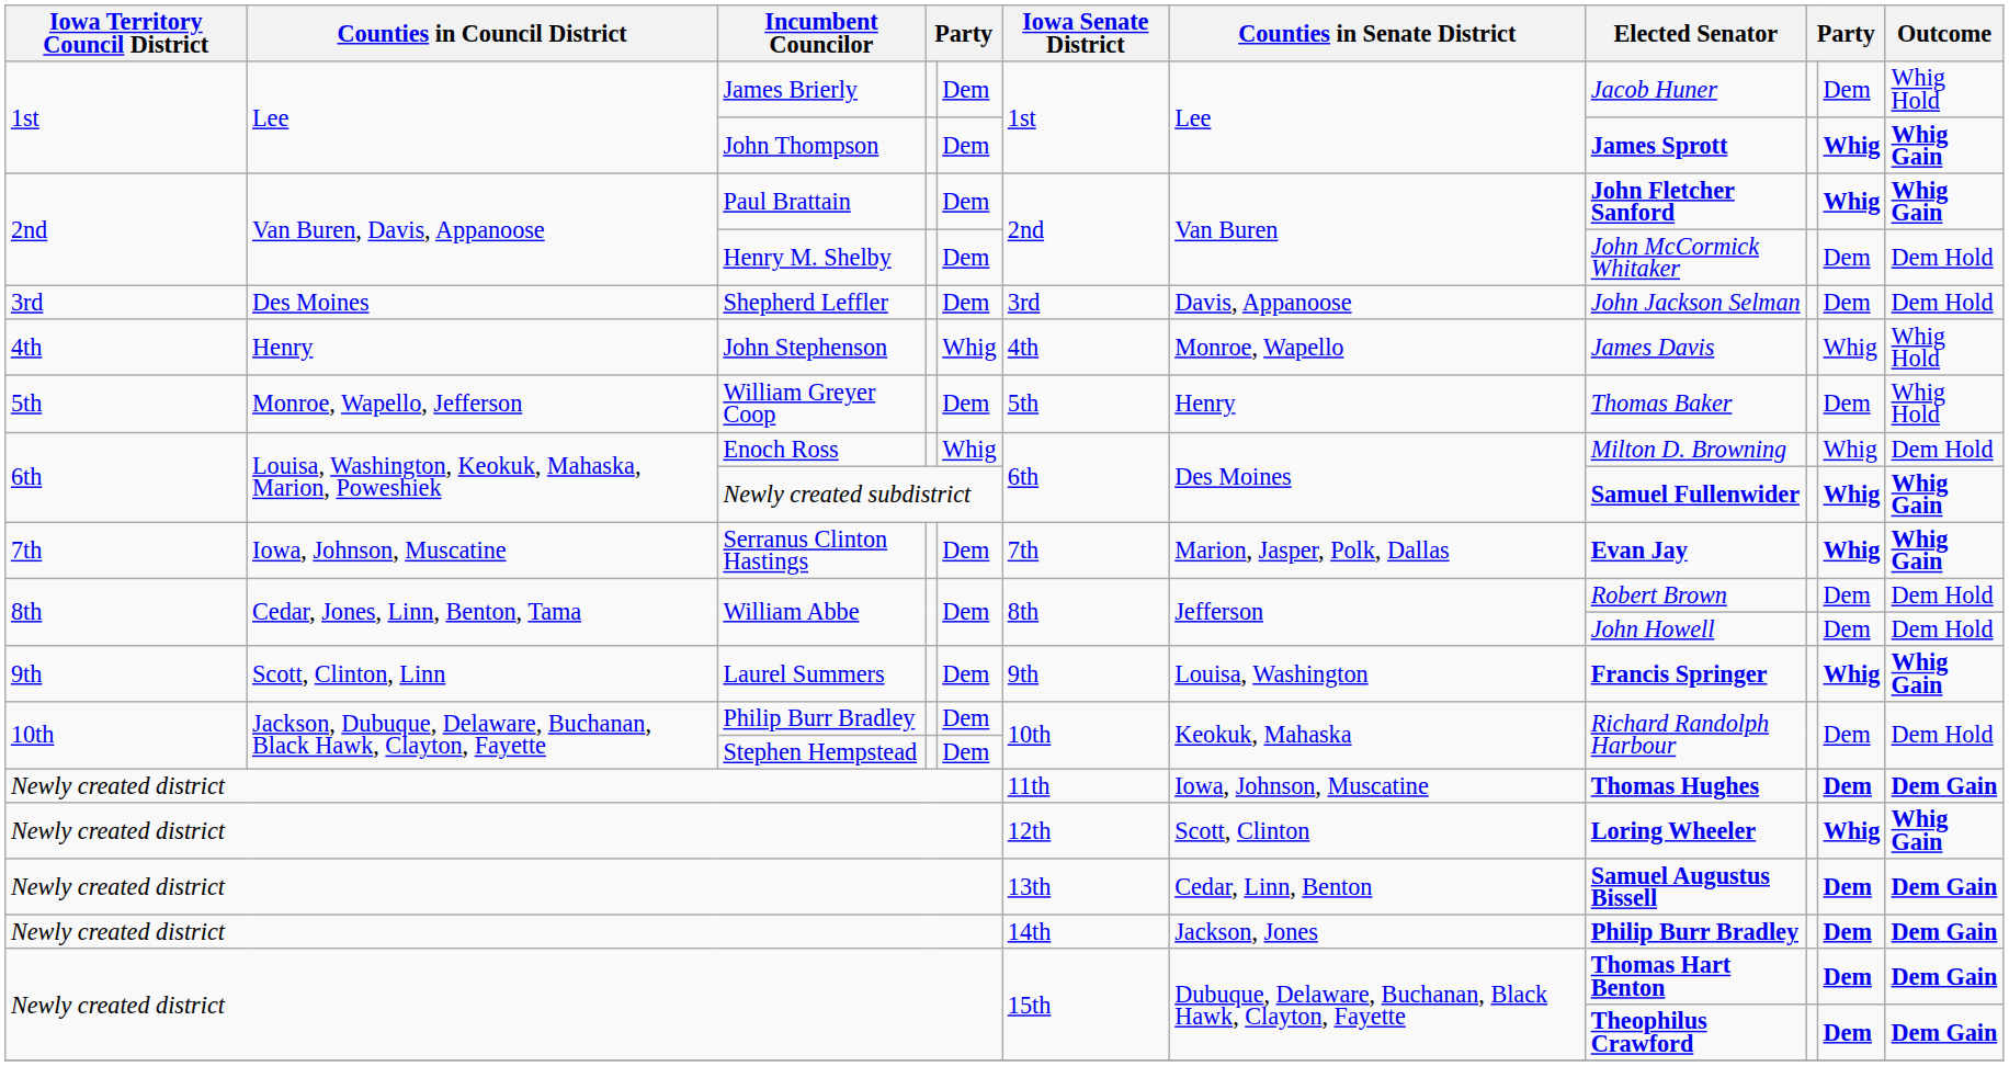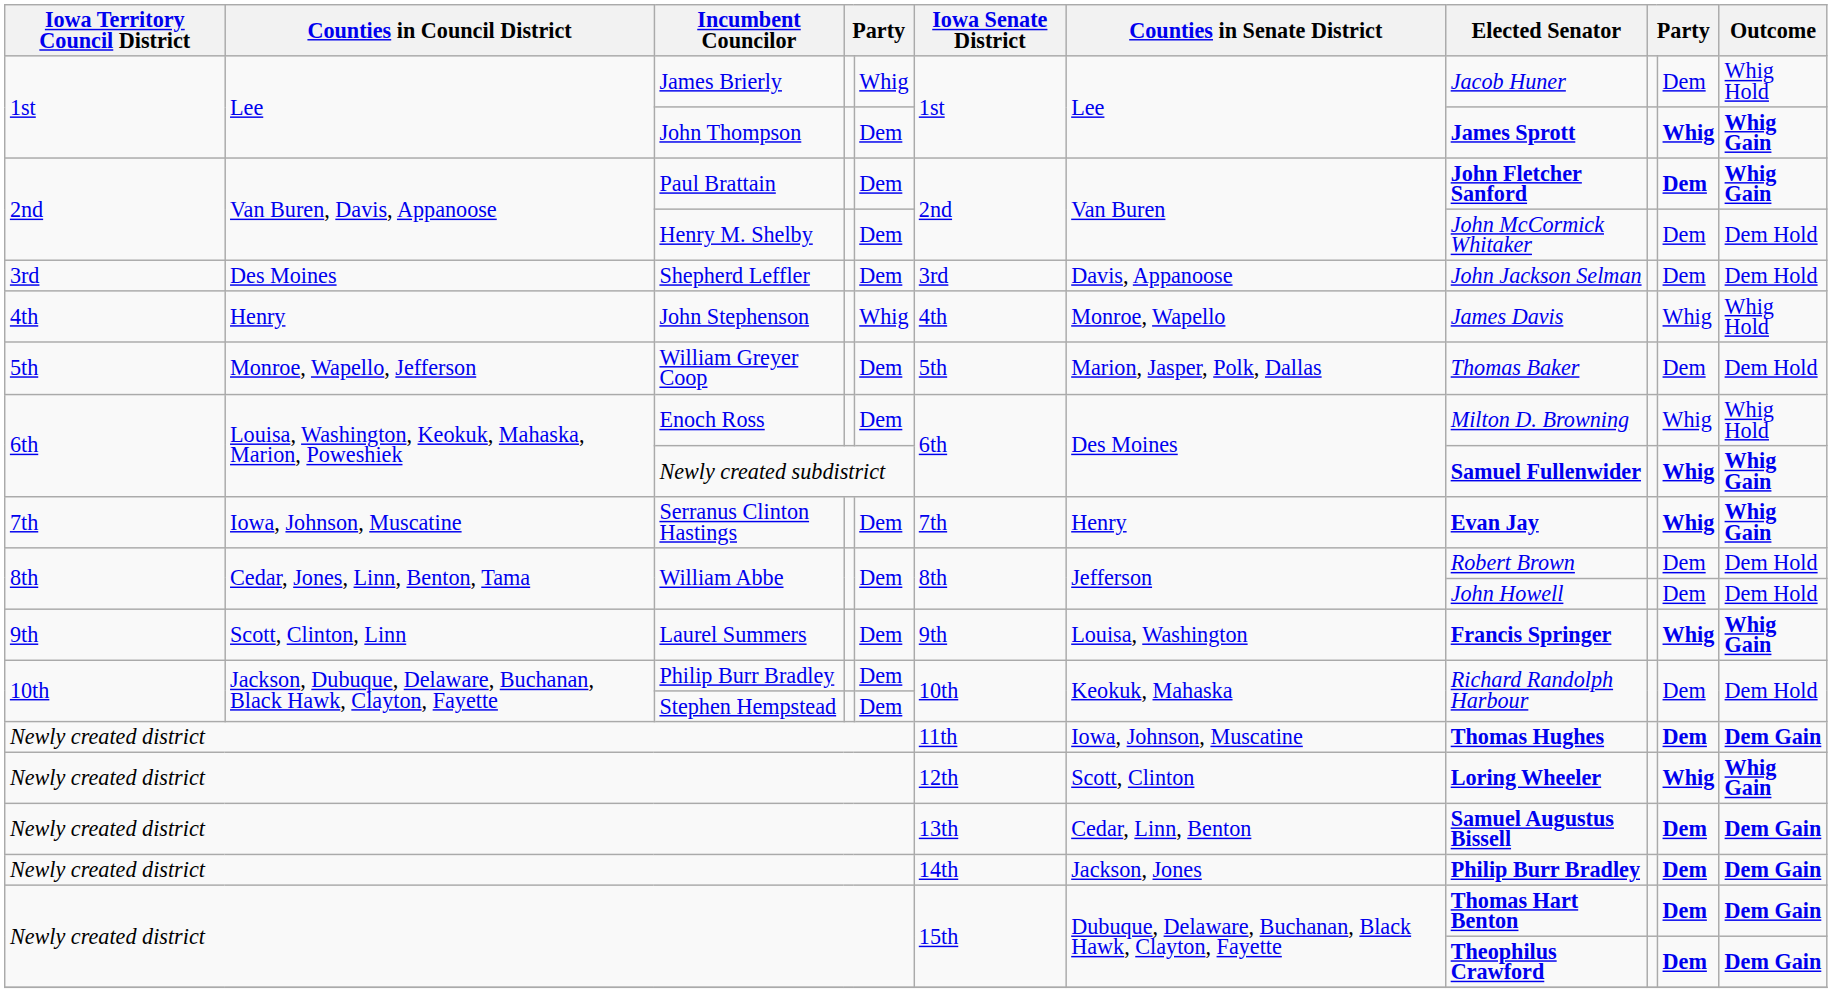James Brierly | column 5: Dem -> Whig
Paul Brattain | column 10: Whig -> Dem
William Greyer Coop | Counties in Senate District: Henry -> Marion, Jasper, Polk, Dallas
William Greyer Coop | Outcome: Whig Hold -> Dem Hold
Enoch Ross | column 5: Whig -> Dem
Enoch Ross | Outcome: Dem Hold -> Whig Hold
Serranus Clinton Hastings | Counties in Senate District: Marion, Jasper, Polk, Dallas -> Henry
